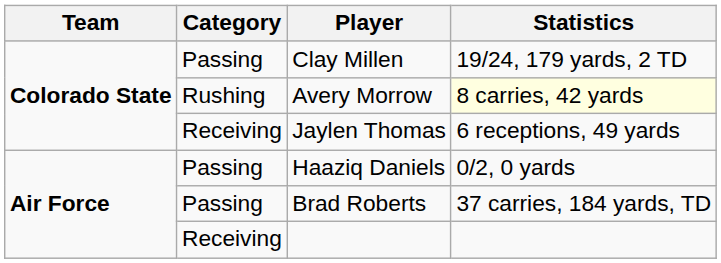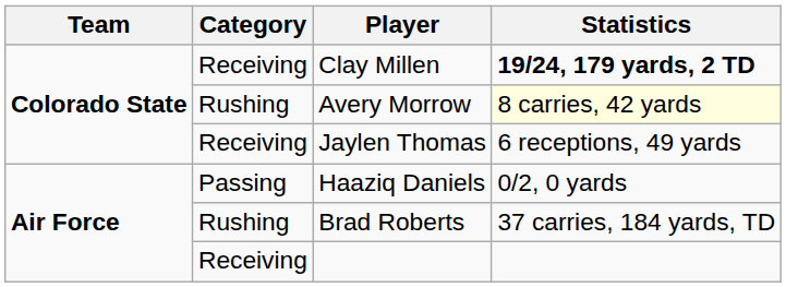Clay Millen | Category: Passing -> Receiving
Clay Millen | Statistics: normal -> bold
Brad Roberts | Category: Passing -> Rushing
